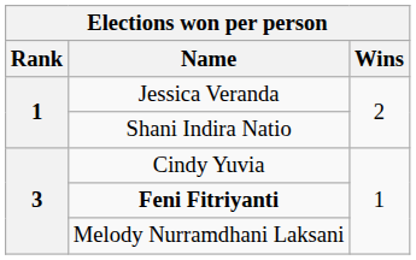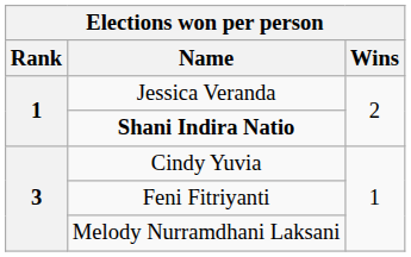Shani Indira Natio | Name: normal -> bold
Feni Fitriyanti | Name: bold -> normal
